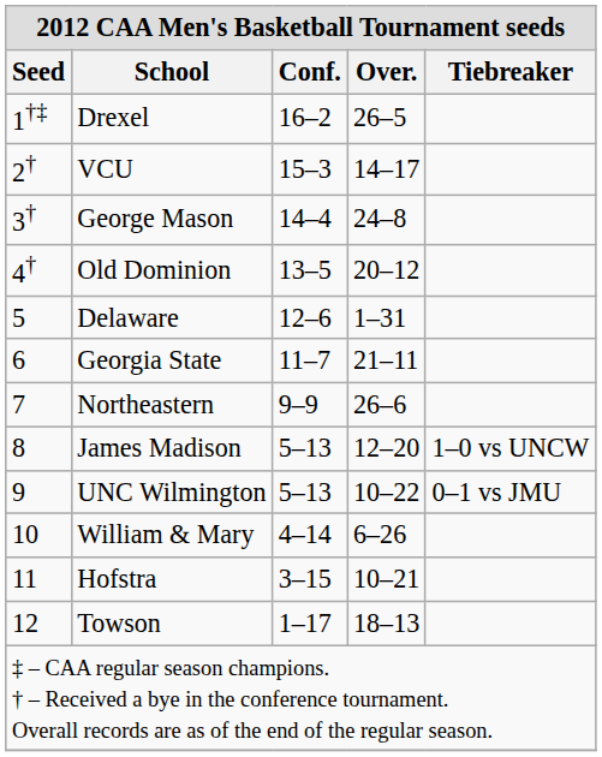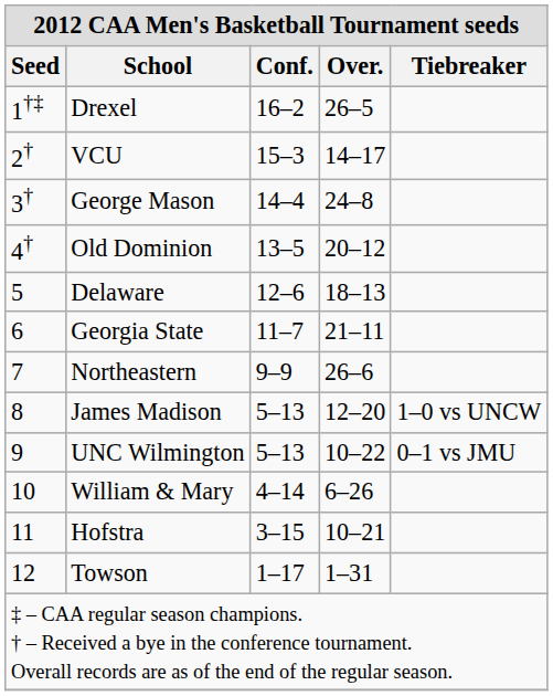Delaware | Over.: 1–31 -> 18–13
Towson | Over.: 18–13 -> 1–31
